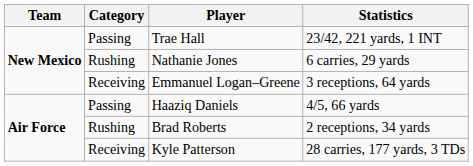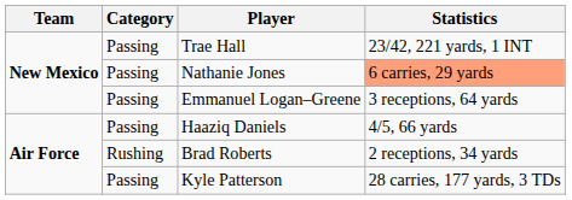Nathanie Jones | Category: Rushing -> Passing
Nathanie Jones | Statistics: no background -> lightsalmon background
Emmanuel Logan–Greene | Category: Receiving -> Passing
Kyle Patterson | Category: Receiving -> Passing
